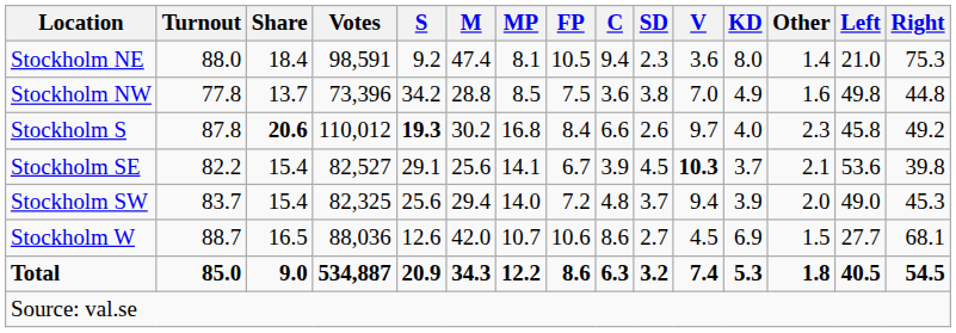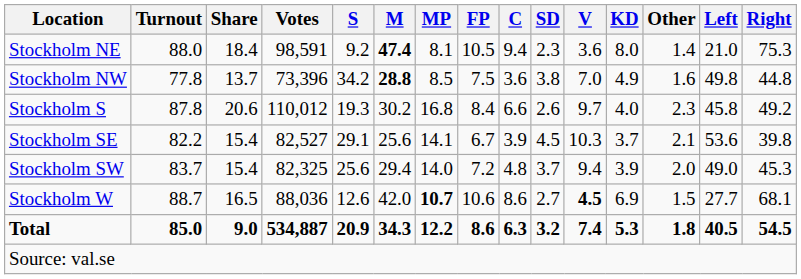Stockholm NE | M: normal -> bold
Stockholm NW | M: normal -> bold
Stockholm S | Share: bold -> normal
Stockholm S | S: bold -> normal
Stockholm SE | V: bold -> normal
Stockholm W | MP: normal -> bold
Stockholm W | V: normal -> bold
